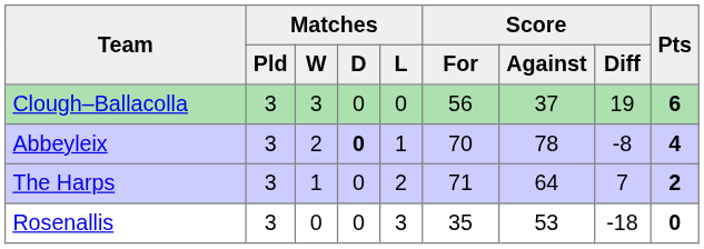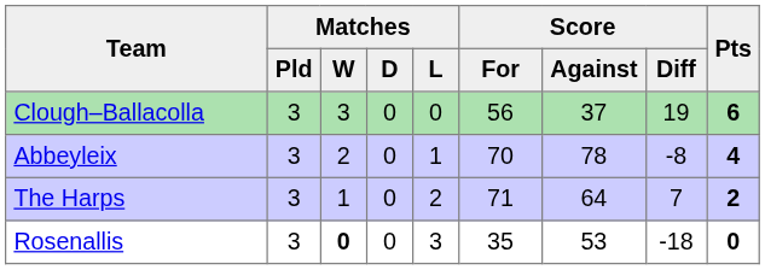Abbeyleix | Matches / D: bold -> normal
Rosenallis | Matches / W: normal -> bold
